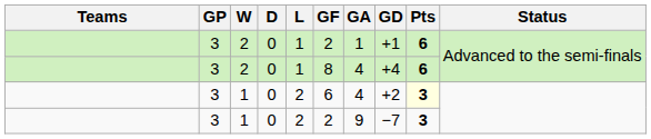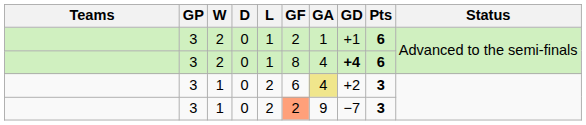row 3 | GD: normal -> bold
row 4 | GA: no background -> khaki background
row 4 | Pts: lightyellow background -> no background
row 5 | GF: no background -> lightsalmon background
